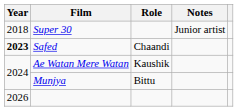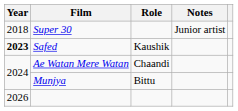Safed | Role: Chaandi -> Kaushik
Ae Watan Mere Watan | Role: Kaushik -> Chaandi
